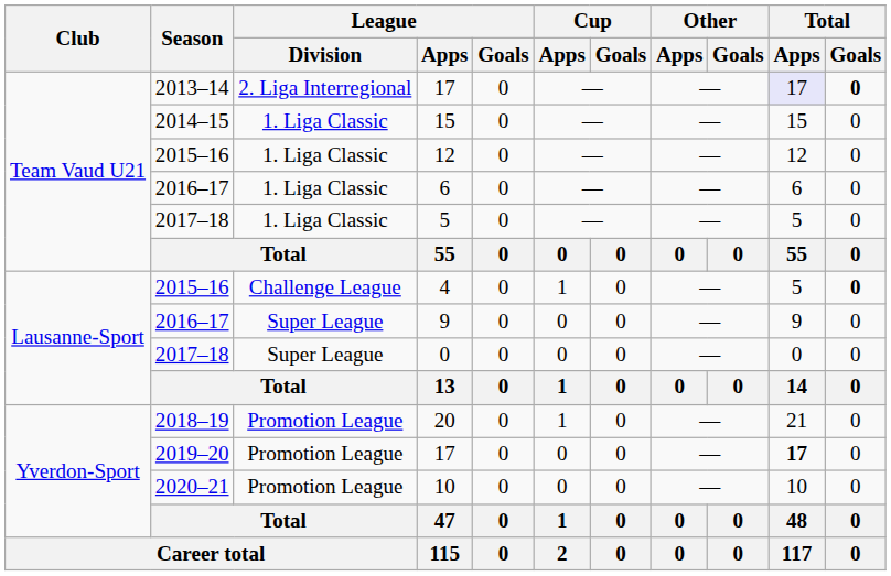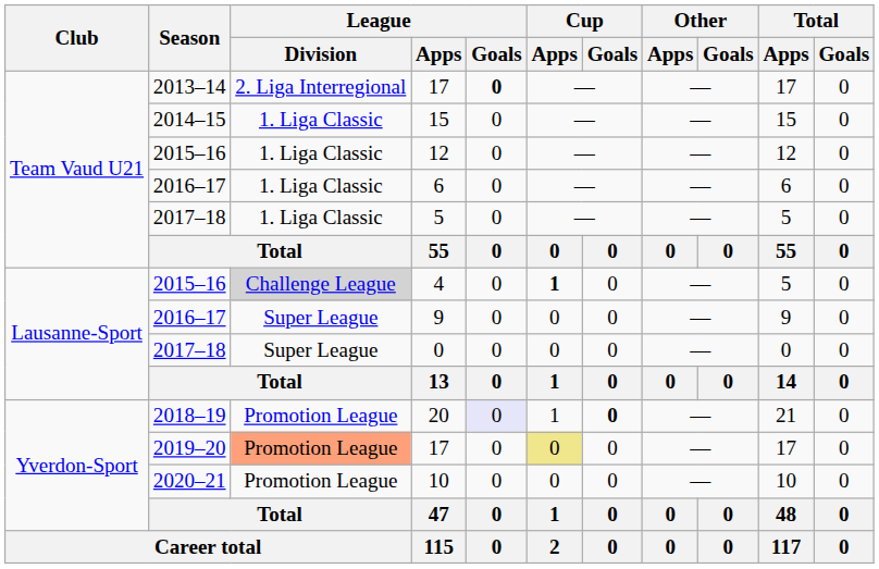2013–14 / 17 | League / Goals: normal -> bold
2013–14 / 17 | Total / Apps: lavender background -> no background
2013–14 / 17 | Total / Goals: bold -> normal
4 | League / Division: no background -> lightgrey background
4 | Cup / Apps: normal -> bold
4 | Total / Goals: bold -> normal
20 | League / Goals: no background -> lavender background
20 | Cup / Goals: normal -> bold
2019–20 / 17 | League / Division: no background -> lightsalmon background
2019–20 / 17 | Cup / Apps: no background -> khaki background
2019–20 / 17 | Total / Apps: bold -> normal
